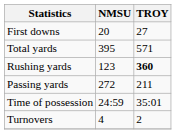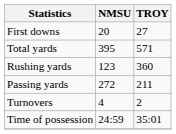Rushing yards | TROY: bold -> normal
rows swapped: Turnovers <-> Time of possession
